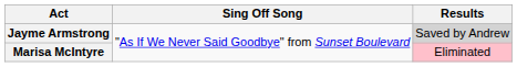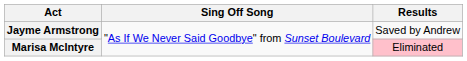Jayme Armstrong | Results: lightgrey background -> no background
